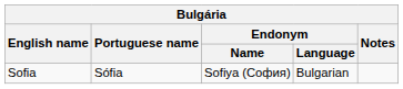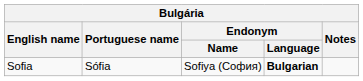Sofia | Endonym / Language: normal -> bold
